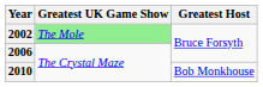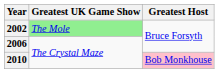2010 | Greatest Host: no background -> pink background
